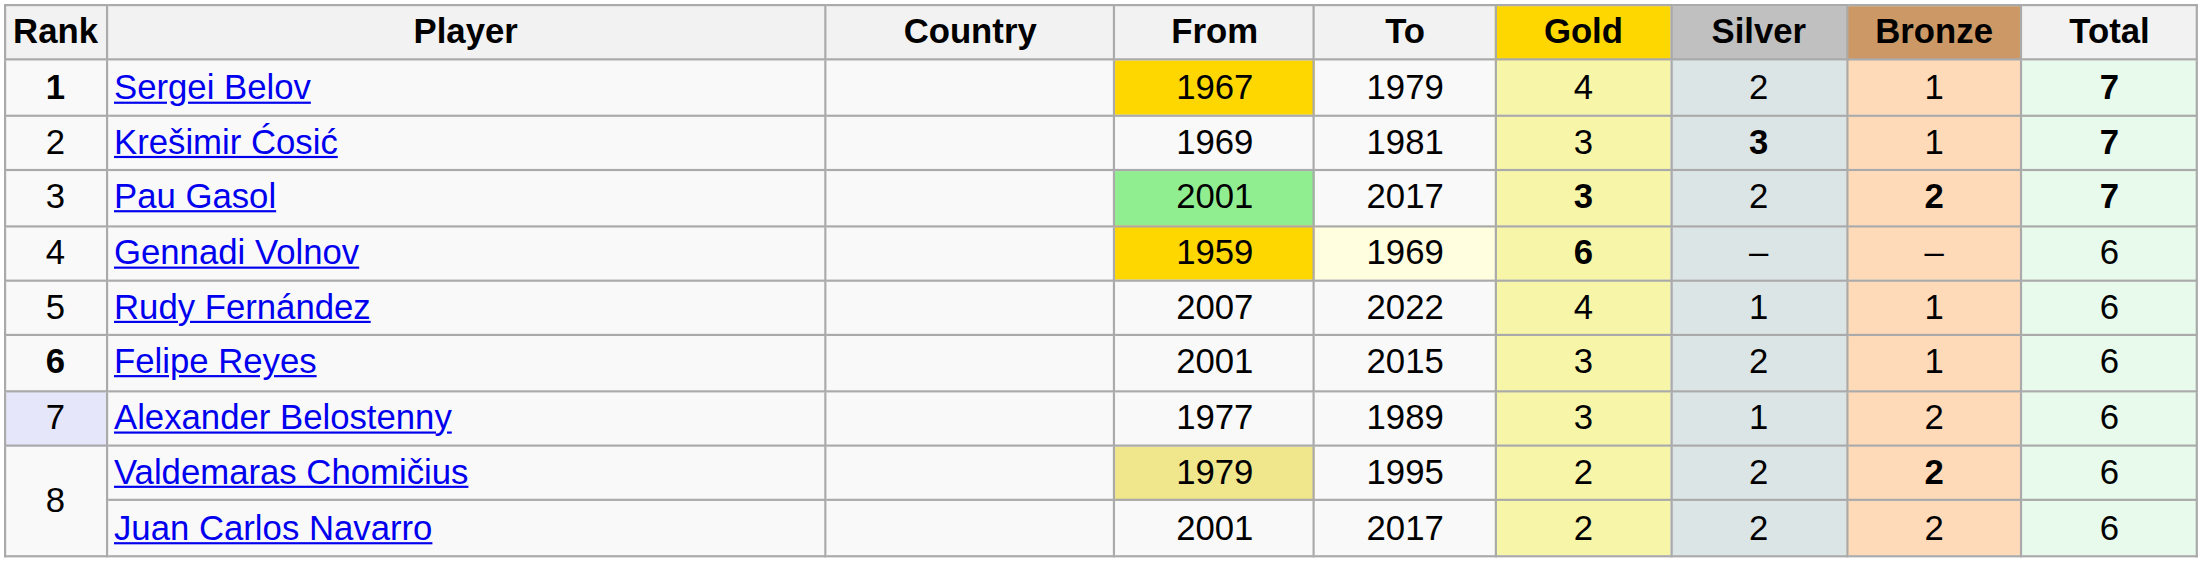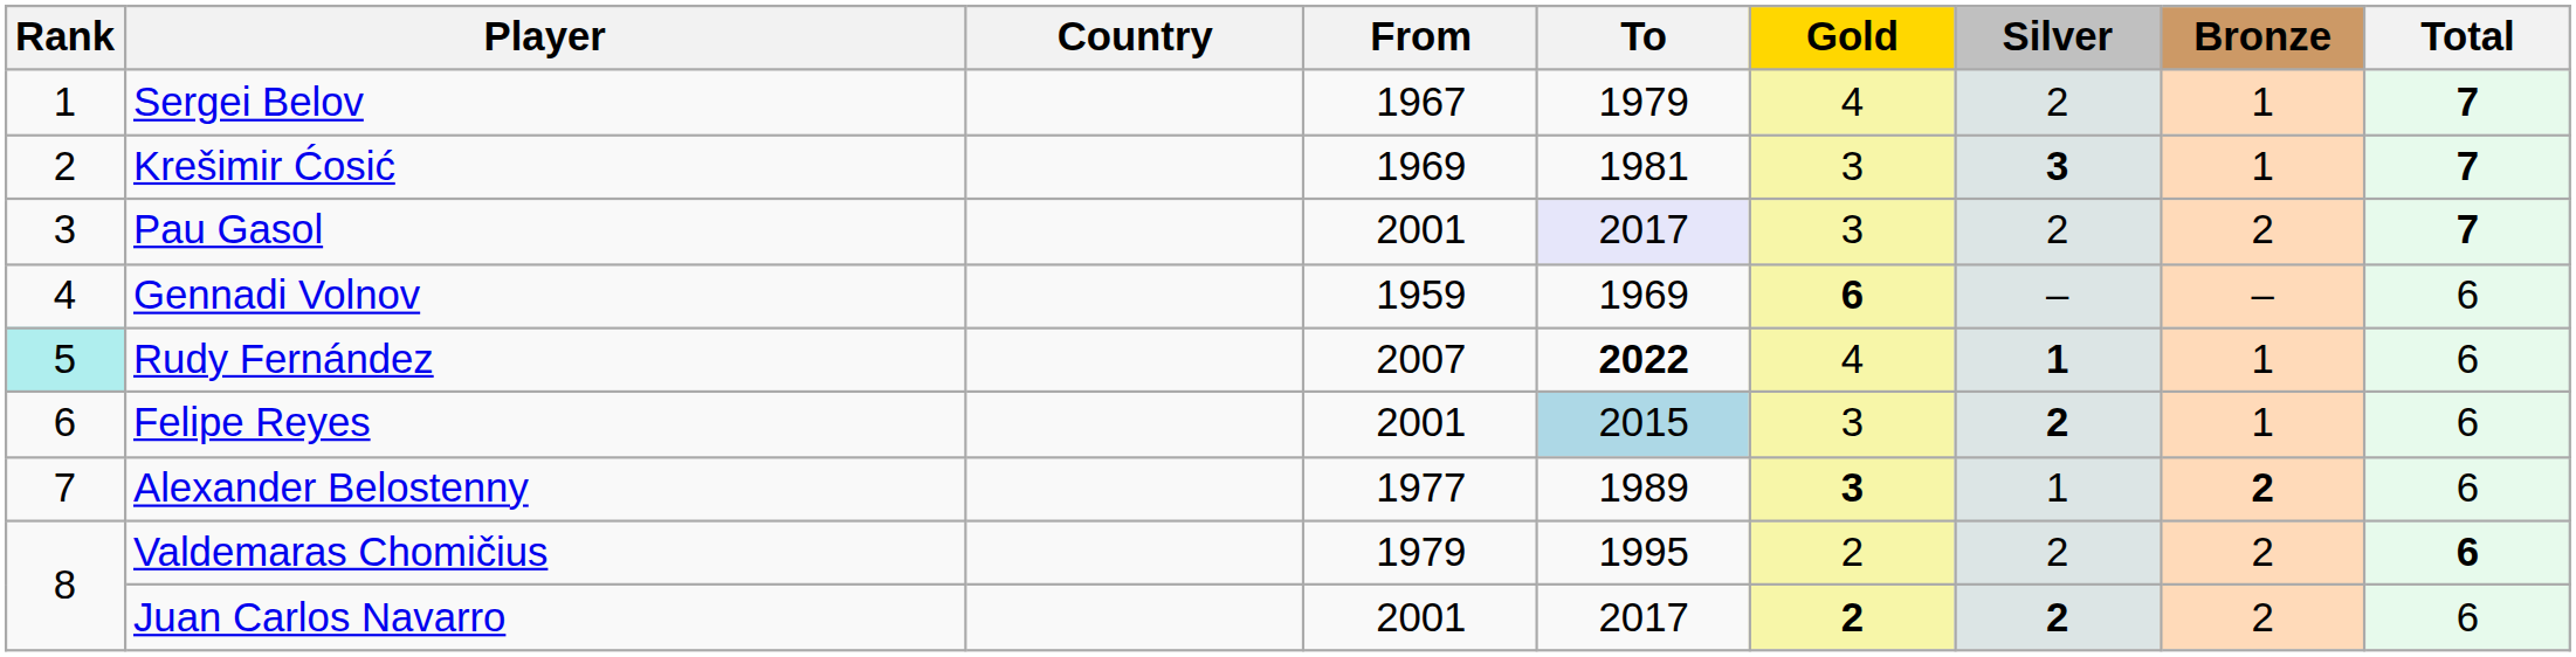Sergei Belov | Rank: bold -> normal
Sergei Belov | From: gold background -> no background
Pau Gasol | From: lightgreen background -> no background
Pau Gasol | To: no background -> lavender background
Pau Gasol | Gold: bold -> normal
Pau Gasol | Bronze: bold -> normal
Gennadi Volnov | From: gold background -> no background
Gennadi Volnov | To: lightyellow background -> no background
Rudy Fernández | Rank: no background -> paleturquoise background
Rudy Fernández | To: normal -> bold
Rudy Fernández | Silver: normal -> bold
Felipe Reyes | Rank: bold -> normal
Felipe Reyes | To: no background -> lightblue background
Felipe Reyes | Silver: normal -> bold
Alexander Belostenny | Rank: lavender background -> no background
Alexander Belostenny | Gold: normal -> bold
Alexander Belostenny | Bronze: normal -> bold
Valdemaras Chomičius | From: khaki background -> no background
Valdemaras Chomičius | Bronze: bold -> normal
Valdemaras Chomičius | Total: normal -> bold
Juan Carlos Navarro | Gold: normal -> bold
Juan Carlos Navarro | Silver: normal -> bold
